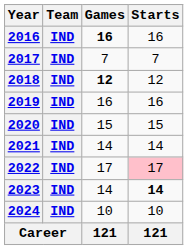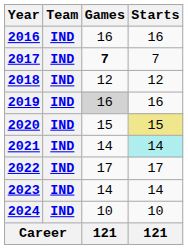2016 | Games: bold -> normal
2017 | Games: normal -> bold
2018 | Games: bold -> normal
2019 | Games: no background -> lightgrey background
2020 | Starts: no background -> khaki background
2021 | Starts: no background -> paleturquoise background
2022 | Starts: pink background -> no background
2023 | Starts: bold -> normal
